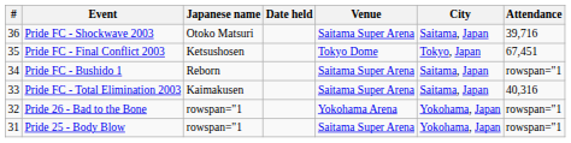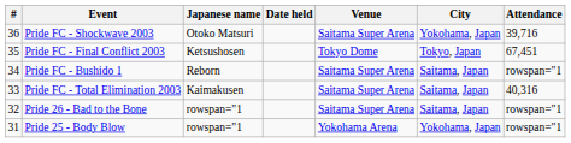Pride FC - Shockwave 2003 | City: Saitama, Japan -> Yokohama, Japan
Pride 26 - Bad to the Bone | Venue: Yokohama Arena -> Saitama Super Arena
Pride 26 - Bad to the Bone | City: Yokohama, Japan -> Saitama, Japan
Pride 25 - Body Blow | Venue: Saitama Super Arena -> Yokohama Arena
